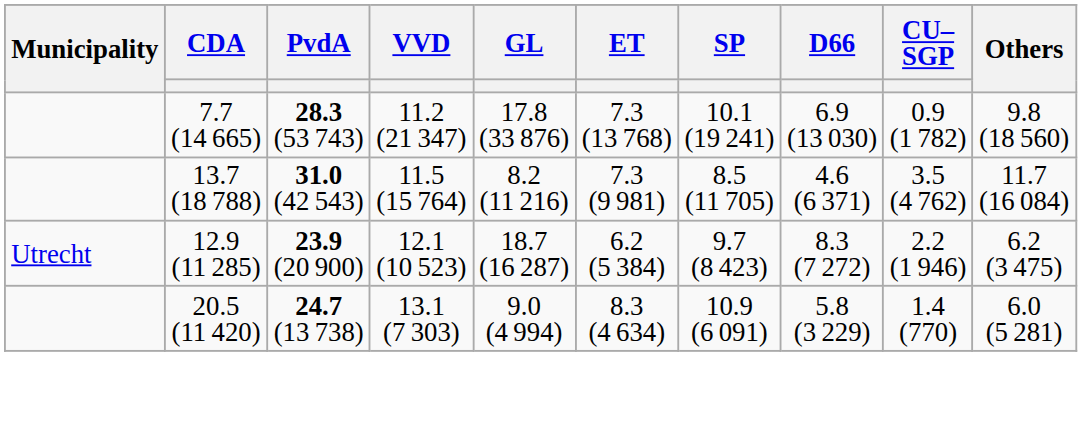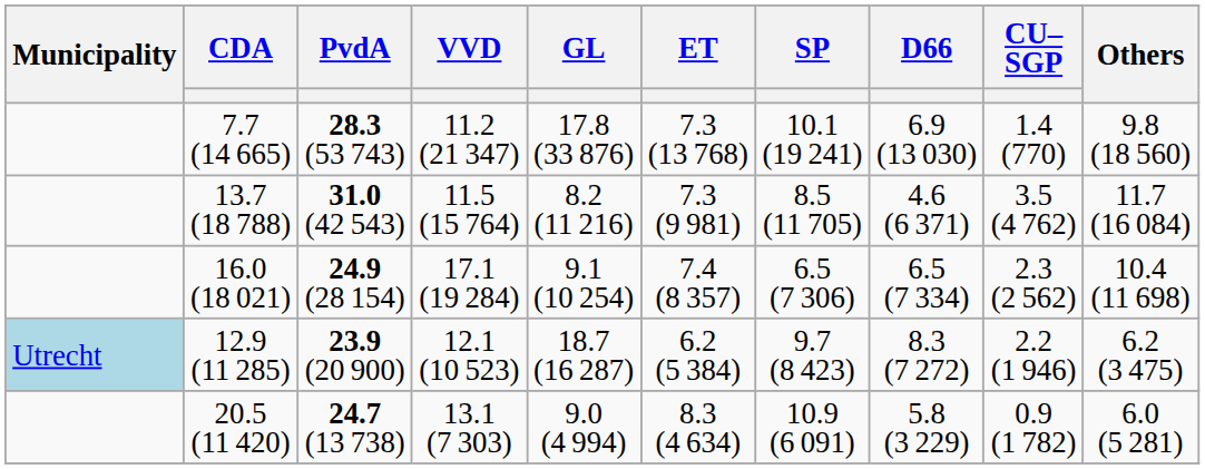7.7 (14 665) | CU–SGP: 0.9 (1 782) -> 1.4 (770)
+ row: 16.0 (18 021) | 24.9 (28 154) | 17.1 (19 284) | 9.1 (10 254) | 7.4 (8 357) | 6.5 (7 306) | 6.5 (7 334) | 2.3 (2 562) | 10.4 (11 698)
12.9 (11 285) | Municipality: no background -> lightblue background
20.5 (11 420) | CU–SGP: 1.4 (770) -> 0.9 (1 782)
